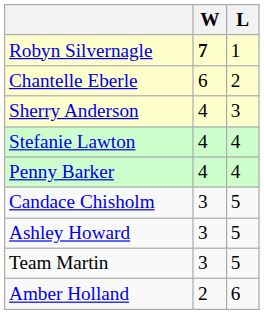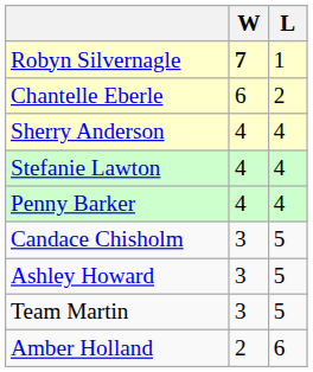Sherry Anderson | L: 3 -> 4
